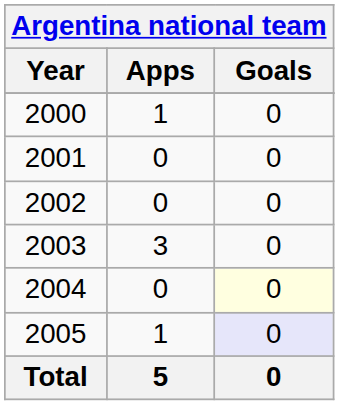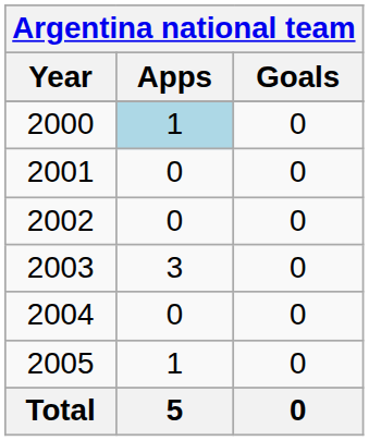2000 | Apps: no background -> lightblue background
2004 | Goals: lightyellow background -> no background
2005 | Goals: lavender background -> no background
